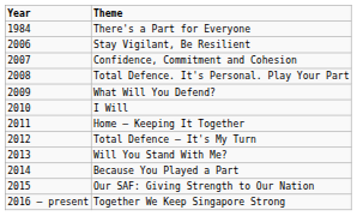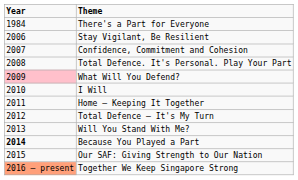What Will You Defend? | Year: no background -> pink background
Because You Played a Part | Year: normal -> bold
Together We Keep Singapore Strong | Year: no background -> lightsalmon background
